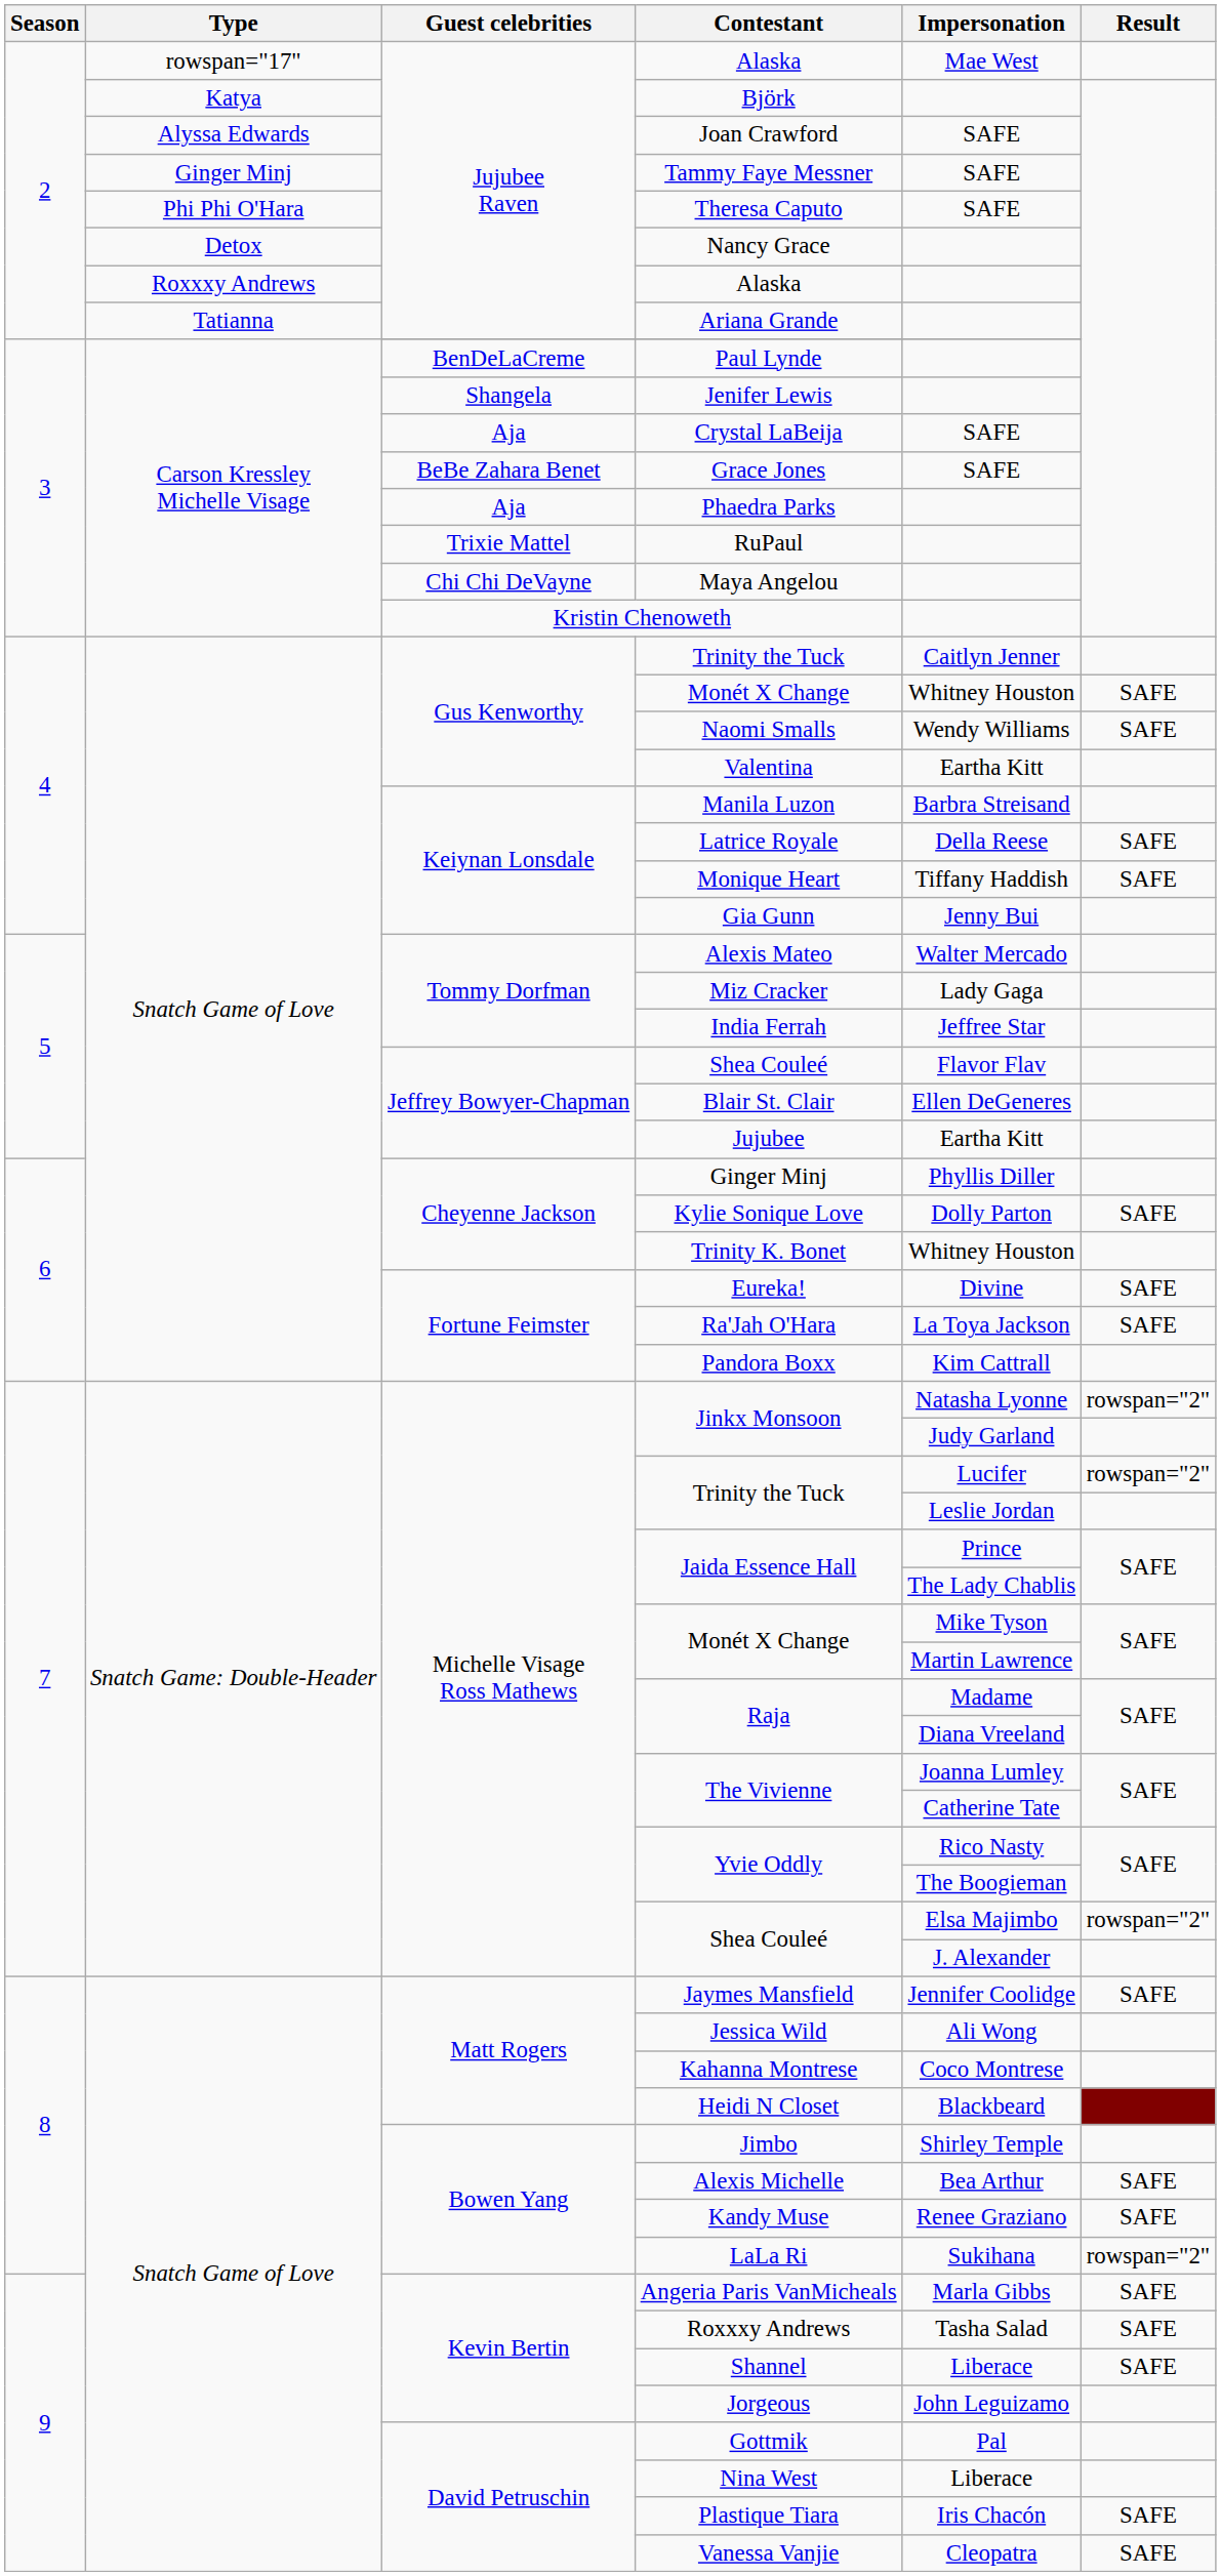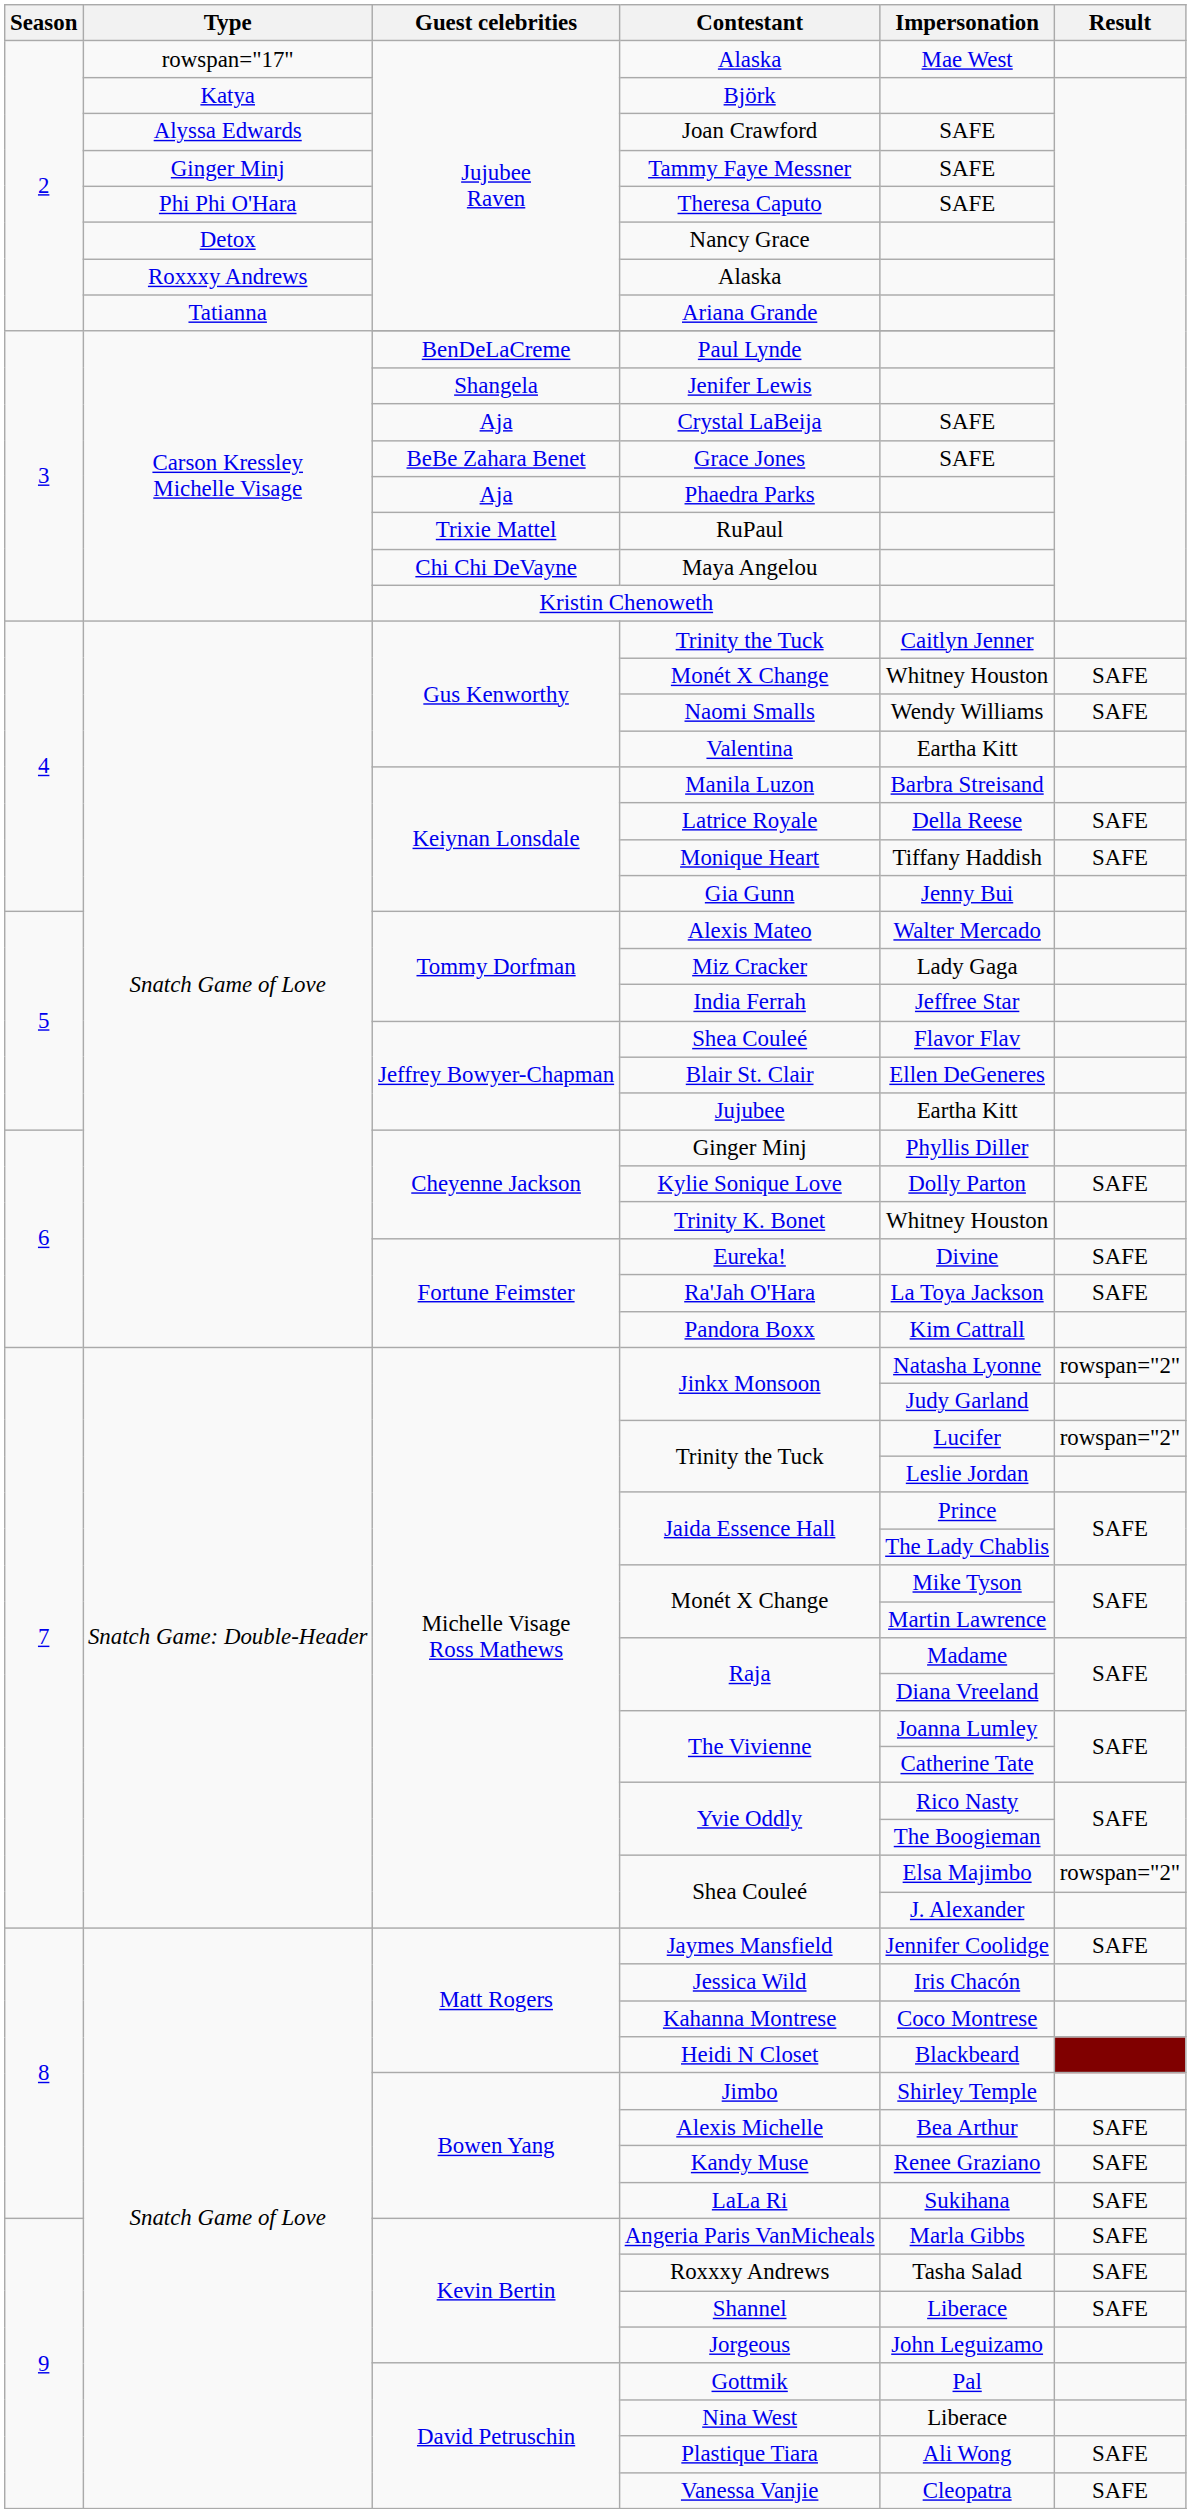Jessica Wild | Impersonation: Ali Wong -> Iris Chacón
LaLa Ri | Result: rowspan="2" -> SAFE
Plastique Tiara | Impersonation: Iris Chacón -> Ali Wong
